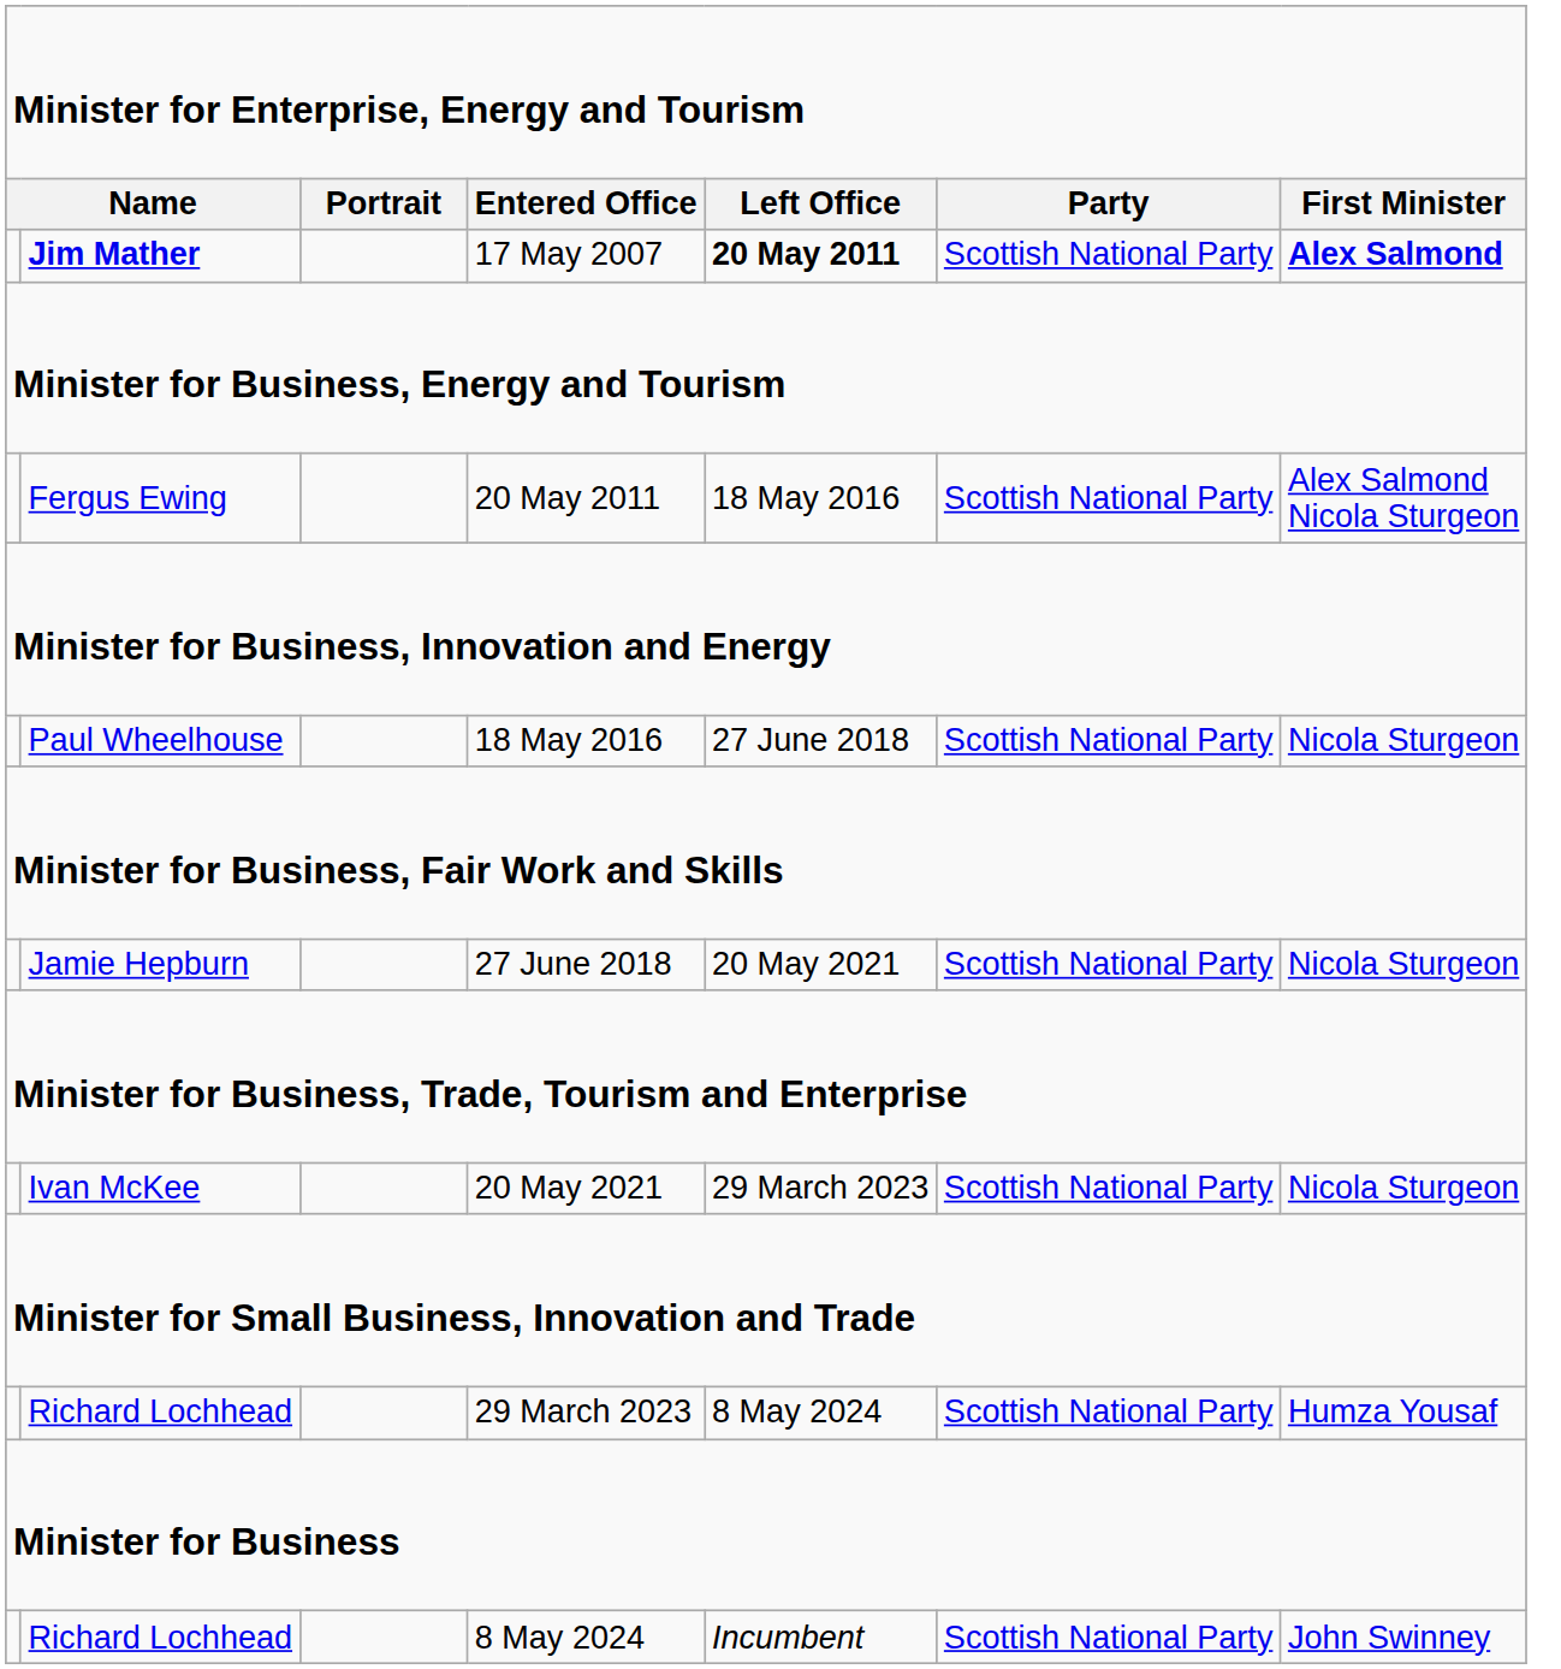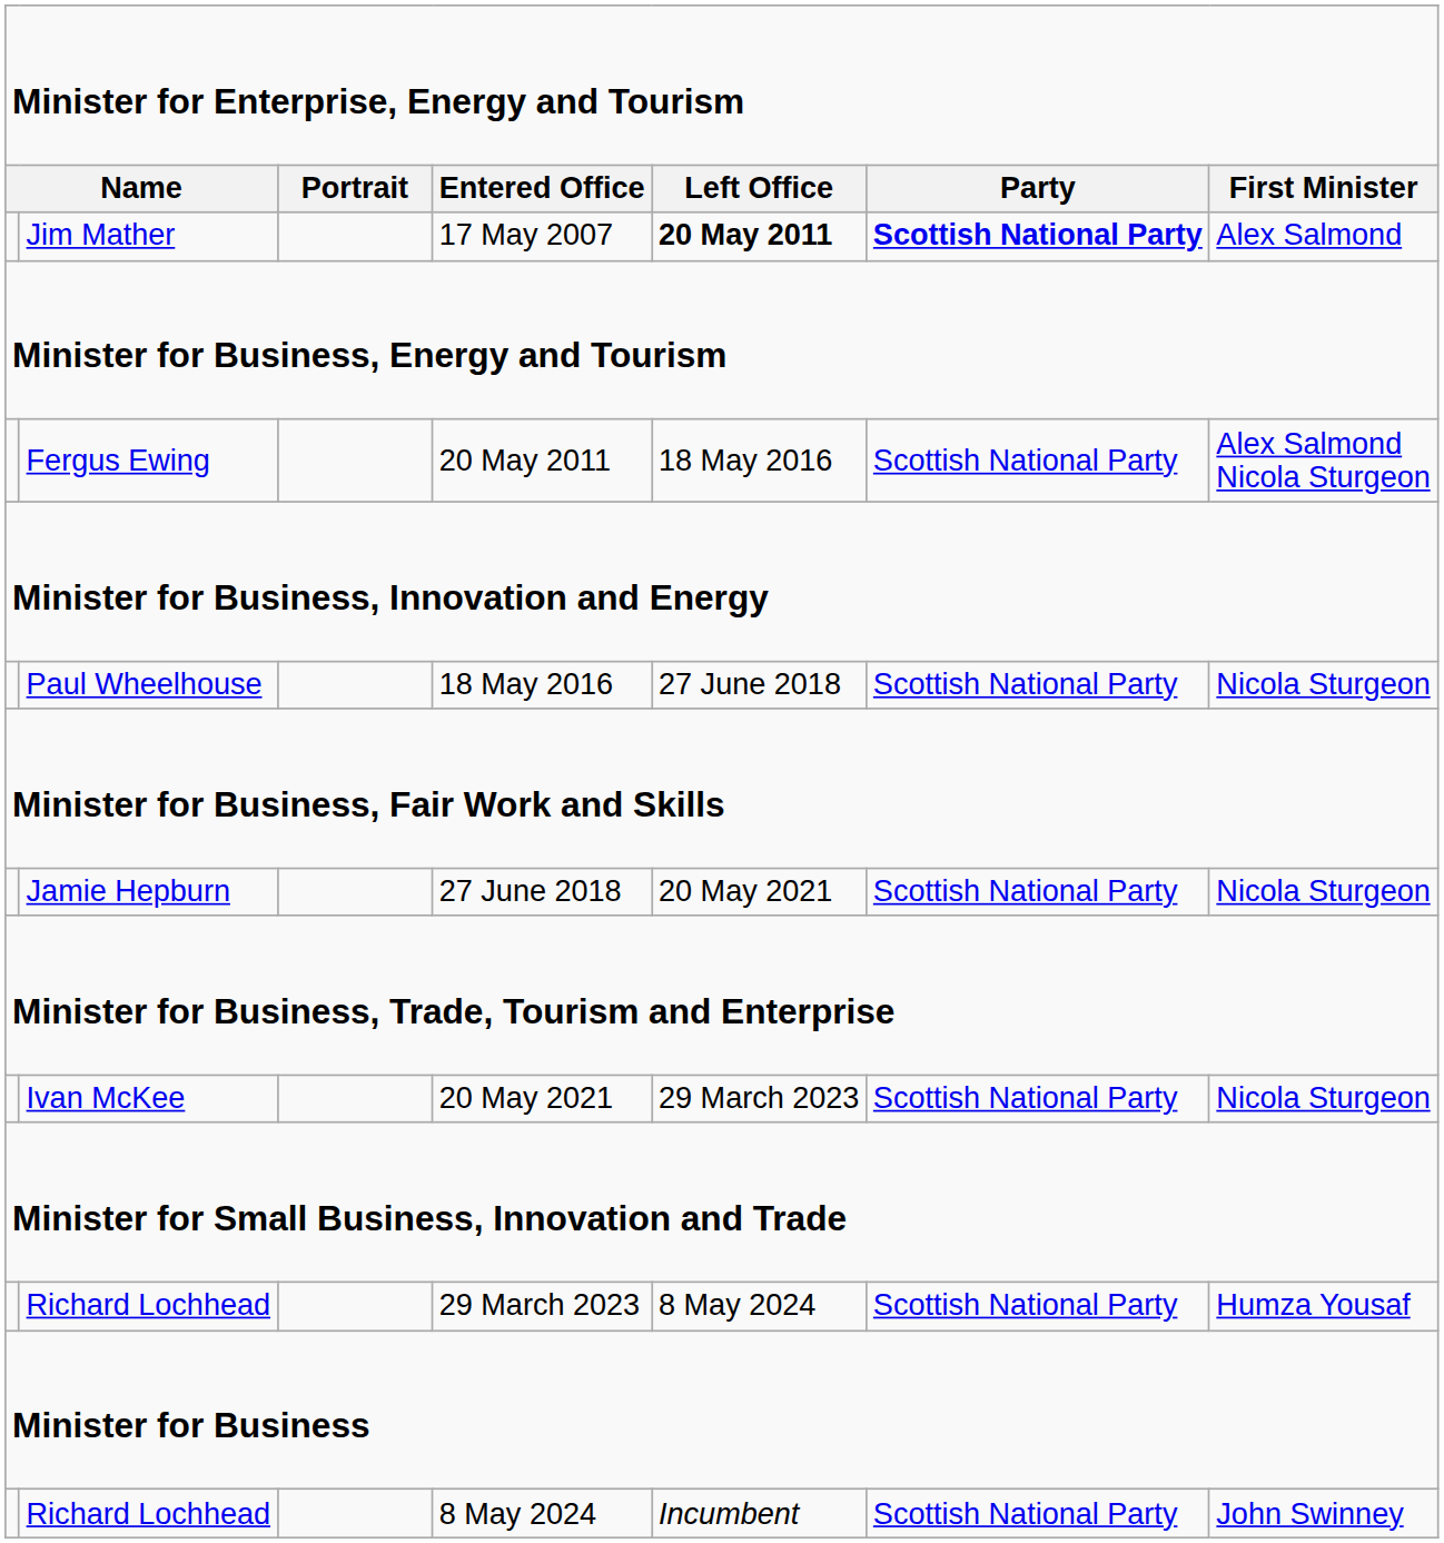17 May 2007 | column 2: bold -> normal
17 May 2007 | column 6: normal -> bold
17 May 2007 | column 7: bold -> normal
